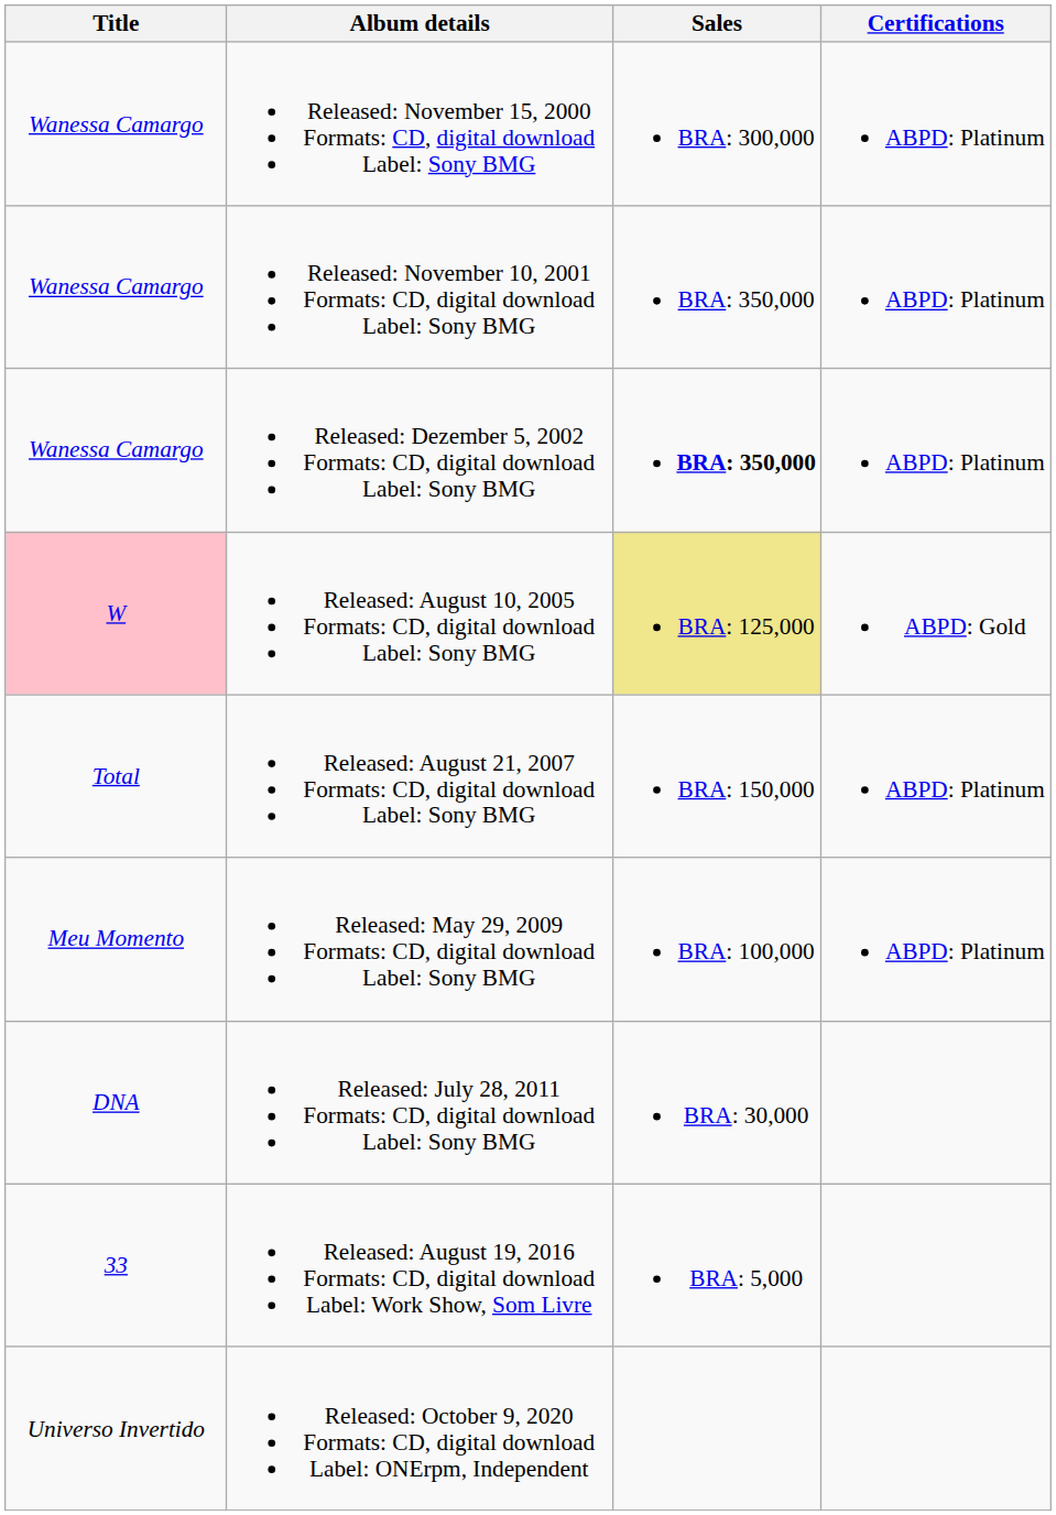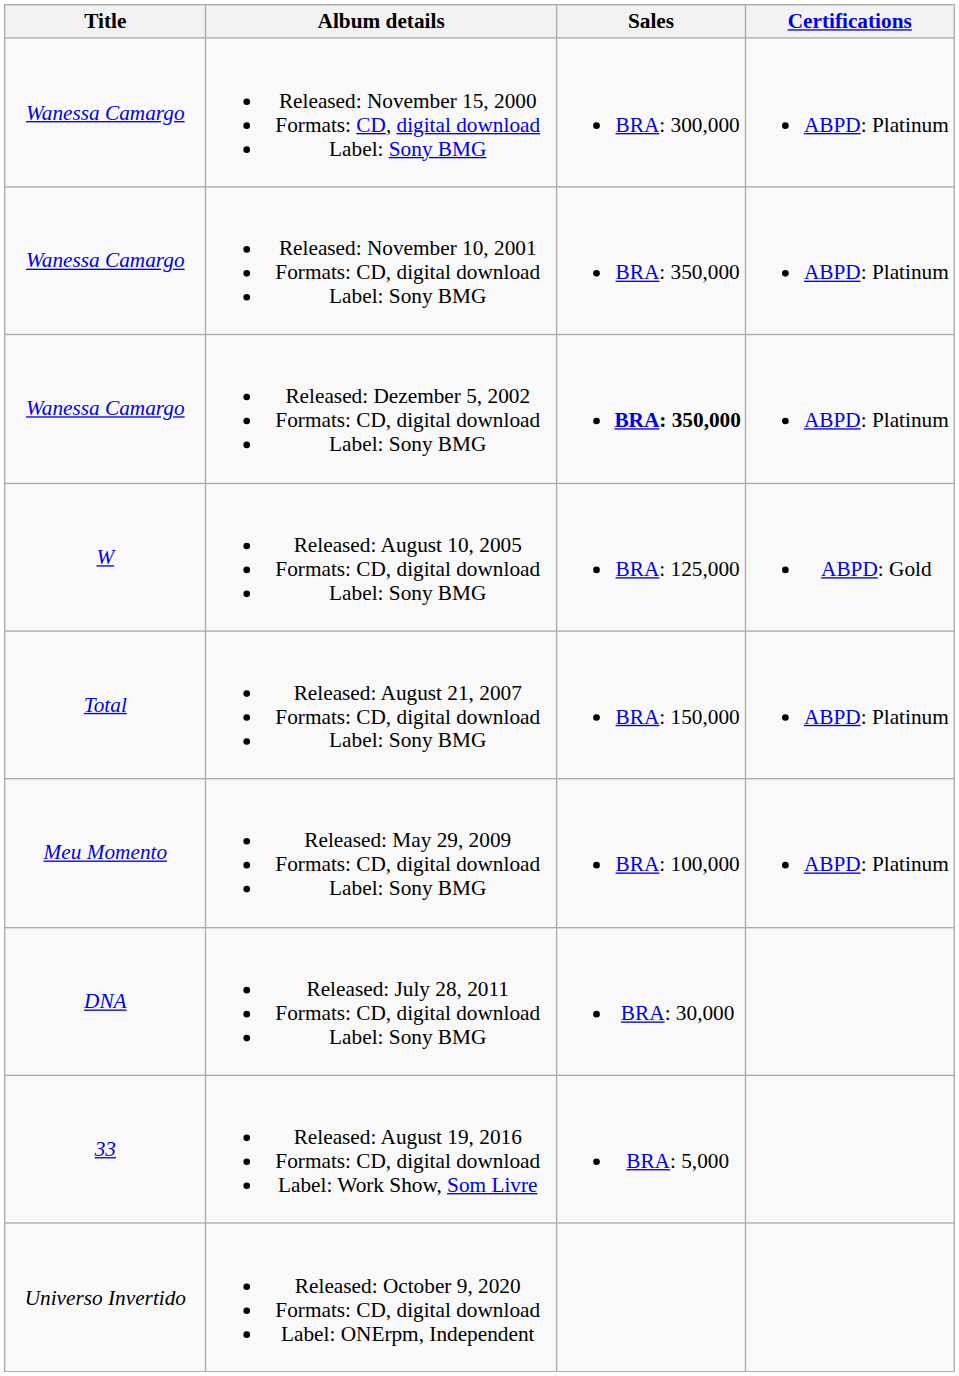row 5 | Title: pink background -> no background
row 5 | Sales: khaki background -> no background
